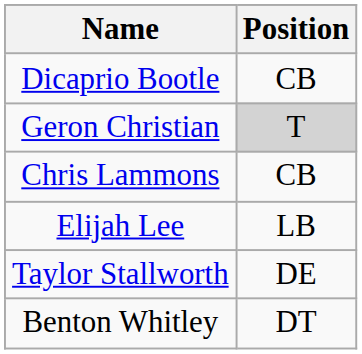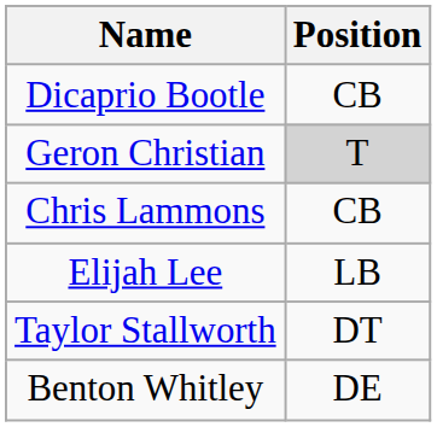Taylor Stallworth | Position: DE -> DT
Benton Whitley | Position: DT -> DE
